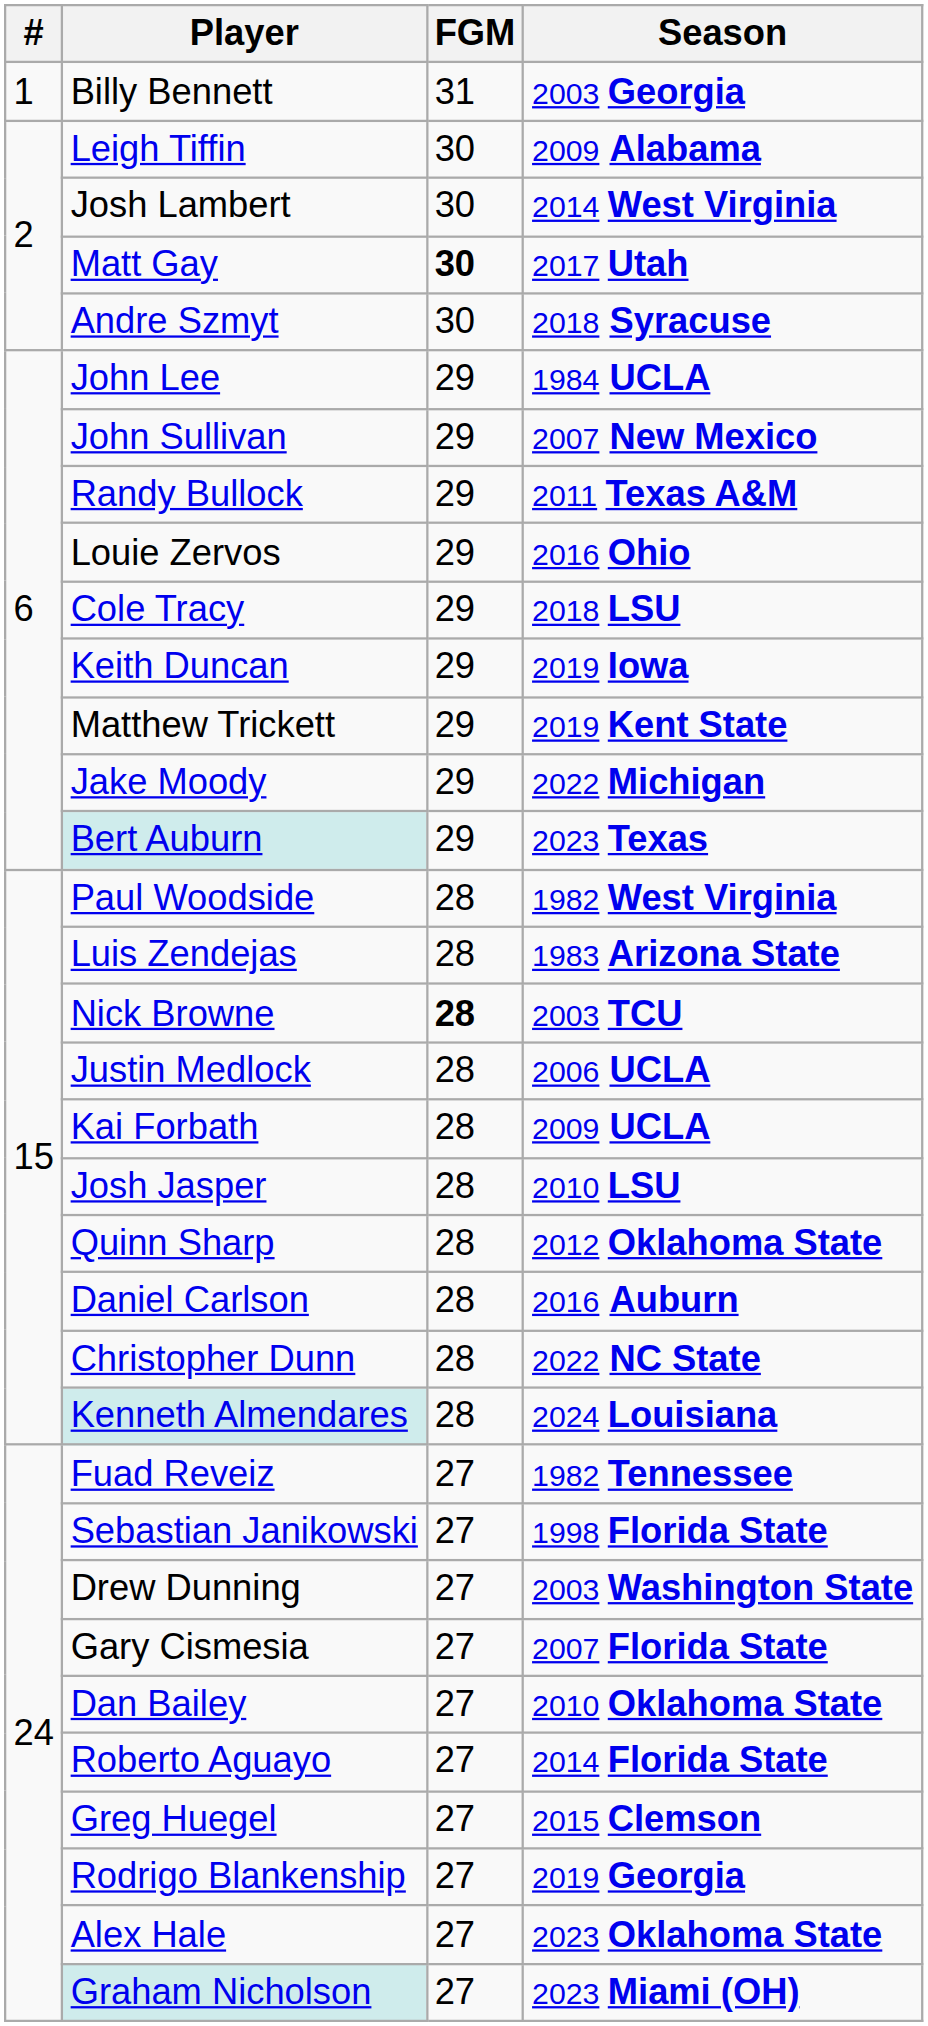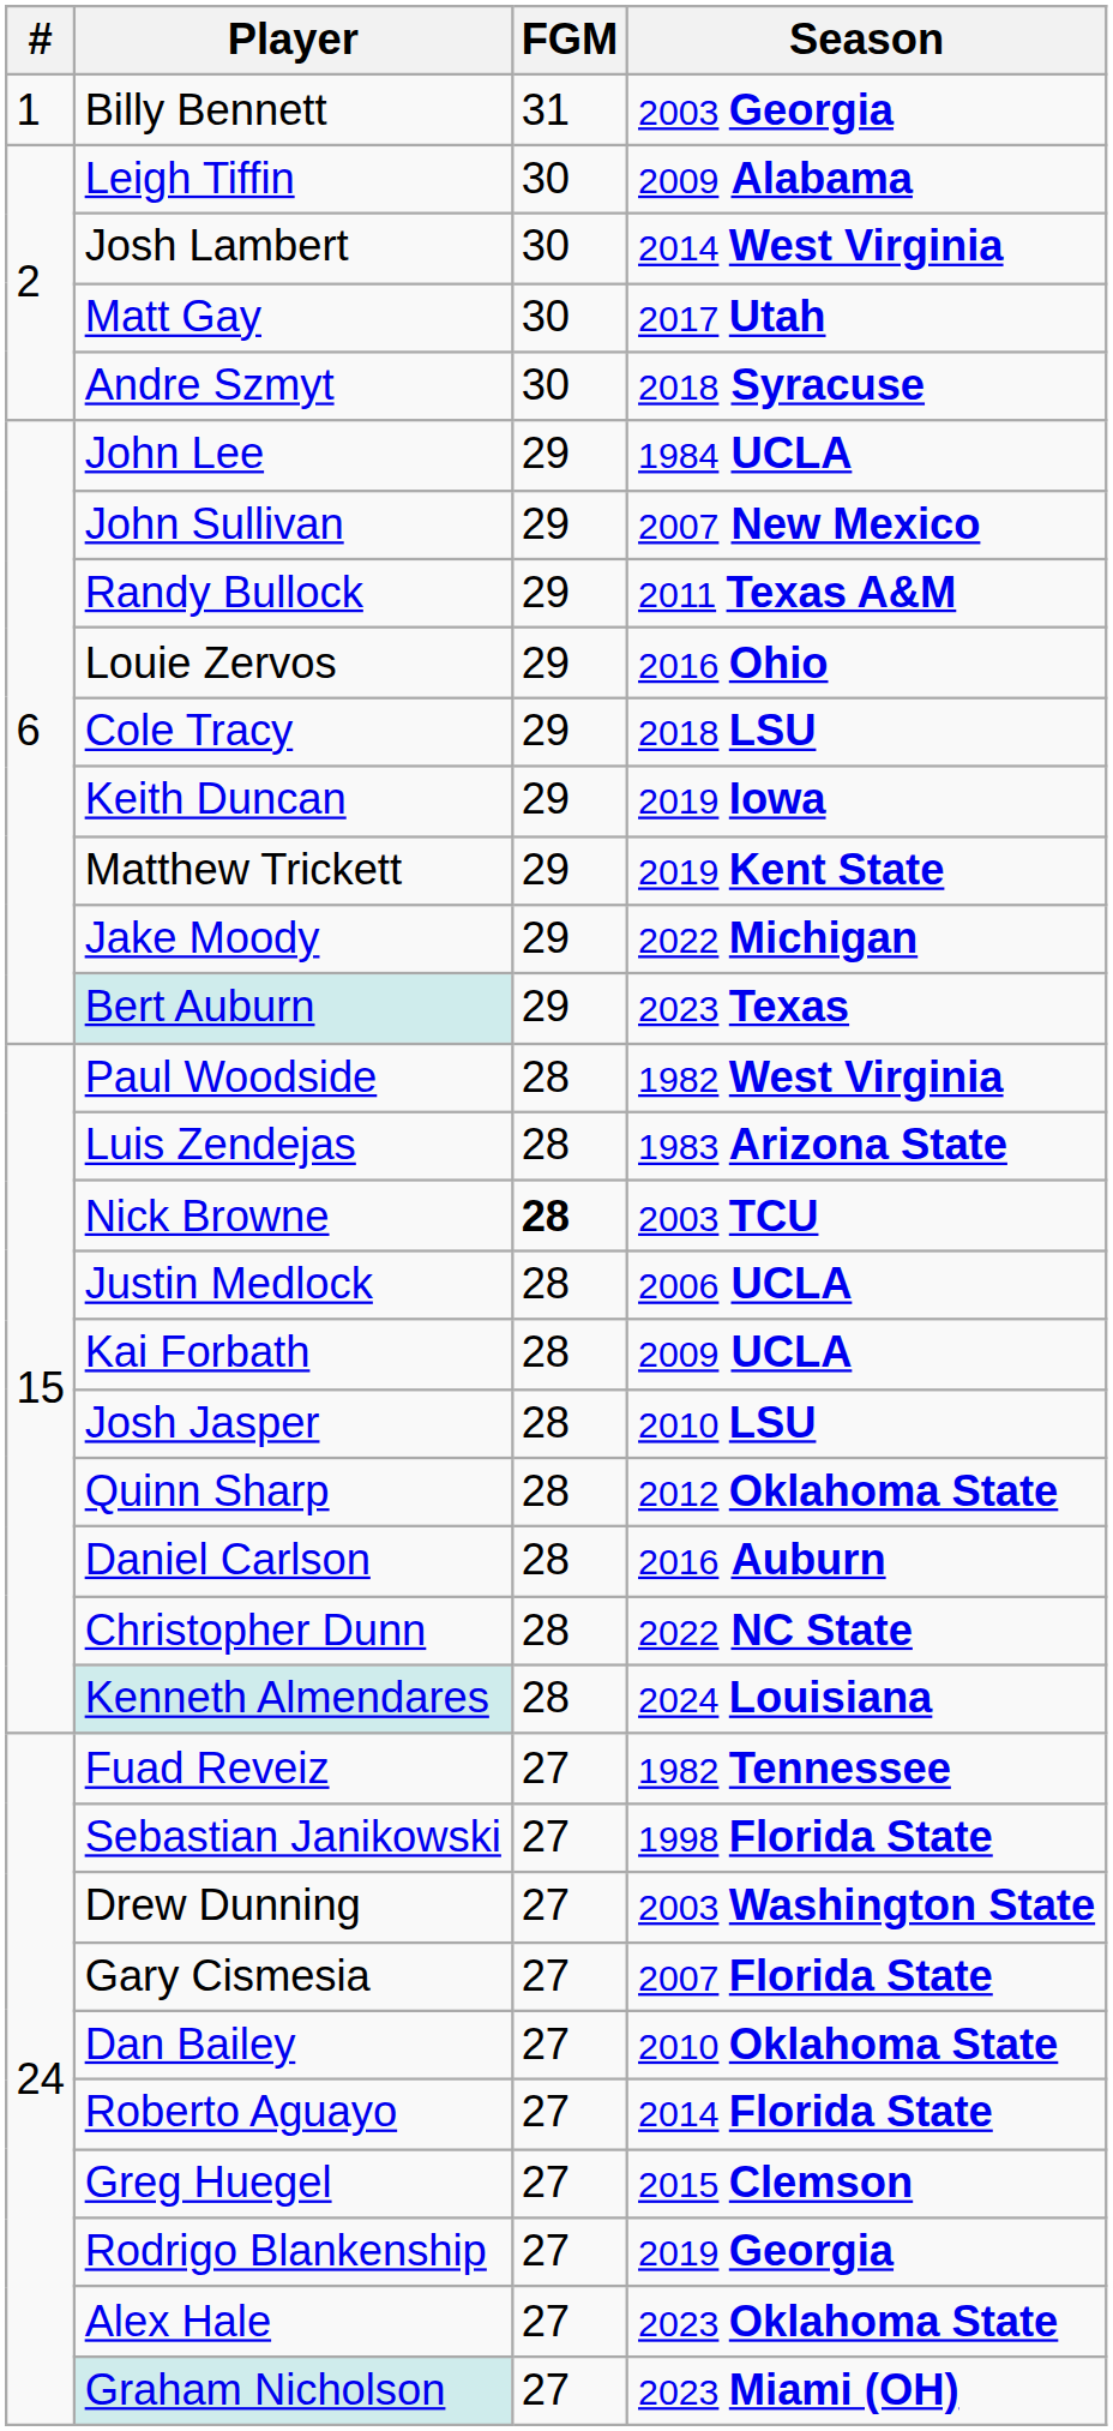Matt Gay | FGM: bold -> normal
